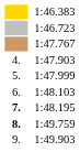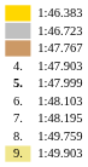1:47.999 | column 1: normal -> bold
1:48.195 | column 1: bold -> normal
1:49.759 | column 1: bold -> normal
1:49.903 | column 1: no background -> khaki background
